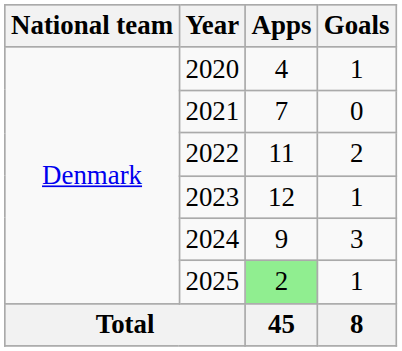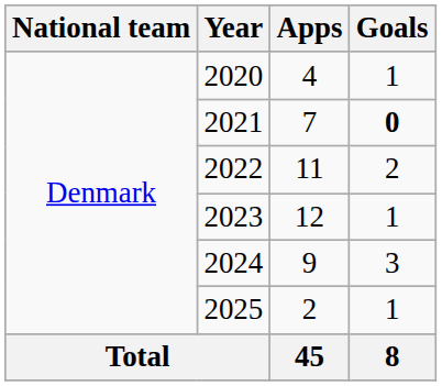2021 | Goals: normal -> bold
2025 | Apps: lightgreen background -> no background
